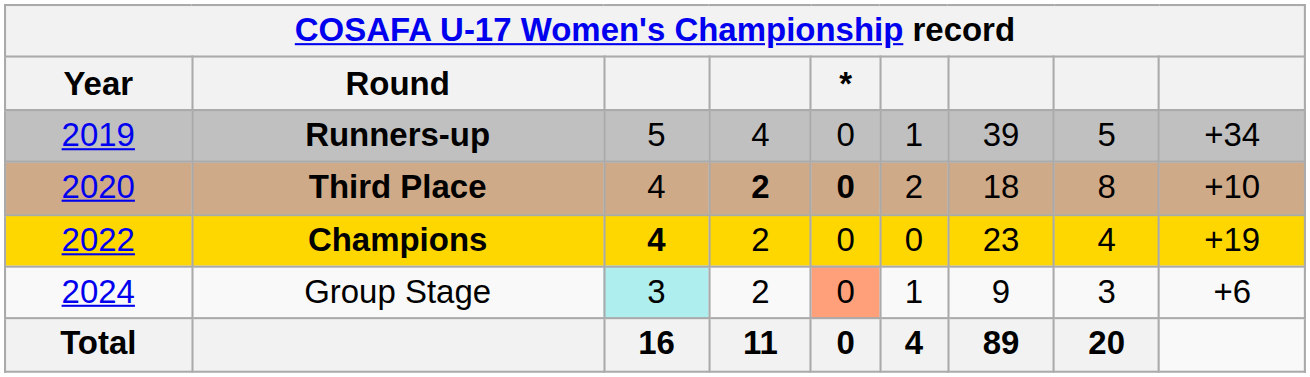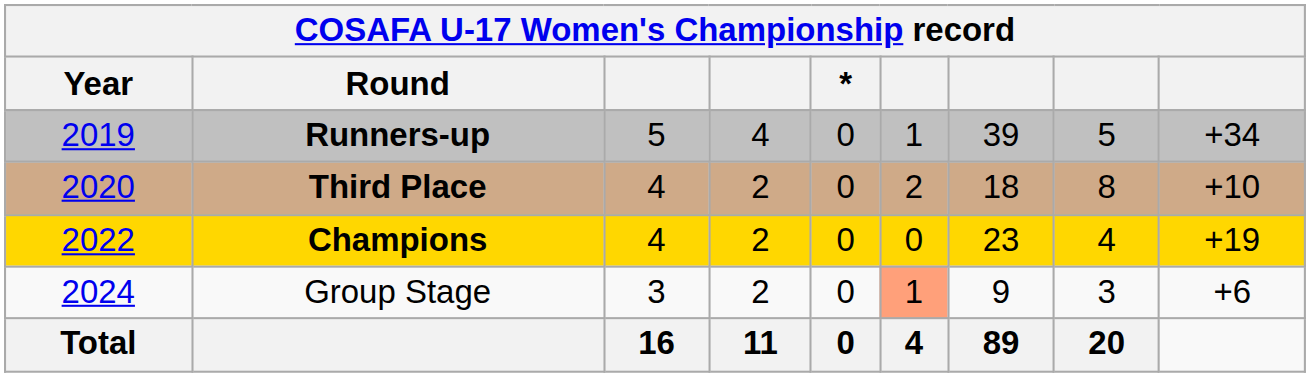Third Place | column 4: bold -> normal
Third Place | *: bold -> normal
Champions | column 3: bold -> normal
Group Stage | column 3: paleturquoise background -> no background
Group Stage | *: lightsalmon background -> no background
Group Stage | column 6: no background -> lightsalmon background
